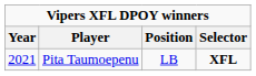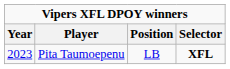Pita Taumoepenu | Year: 2021 -> 2023
